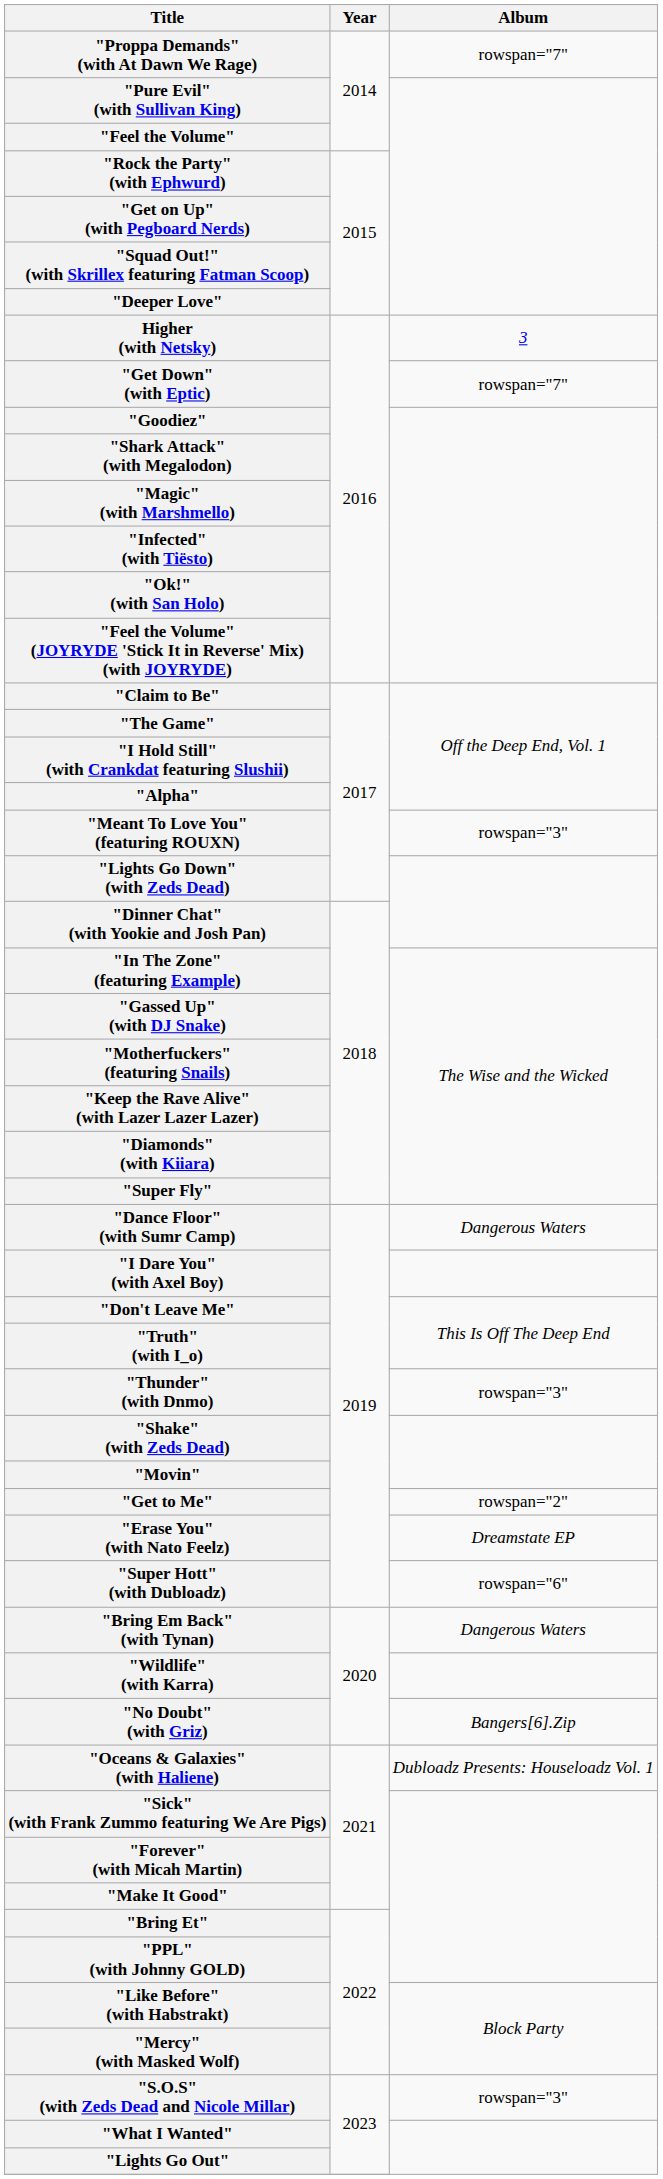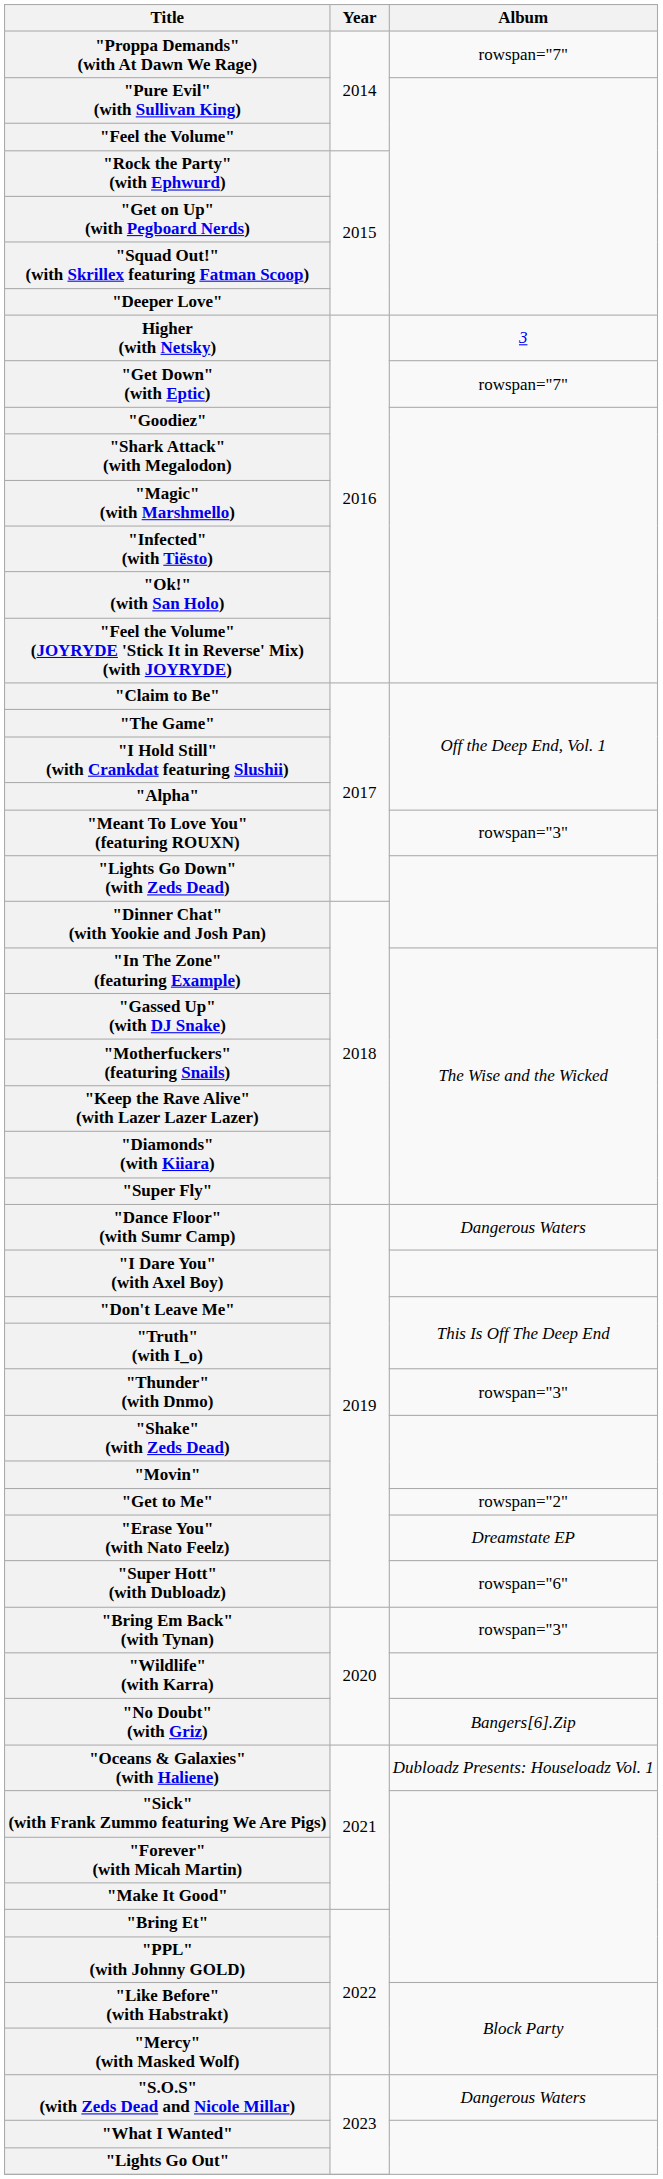"Bring Em Back" (with Tynan) | Album: Dangerous Waters -> rowspan="3"
"S.O.S" (with Zeds Dead and Nicole Millar) | Album: rowspan="3" -> Dangerous Waters
